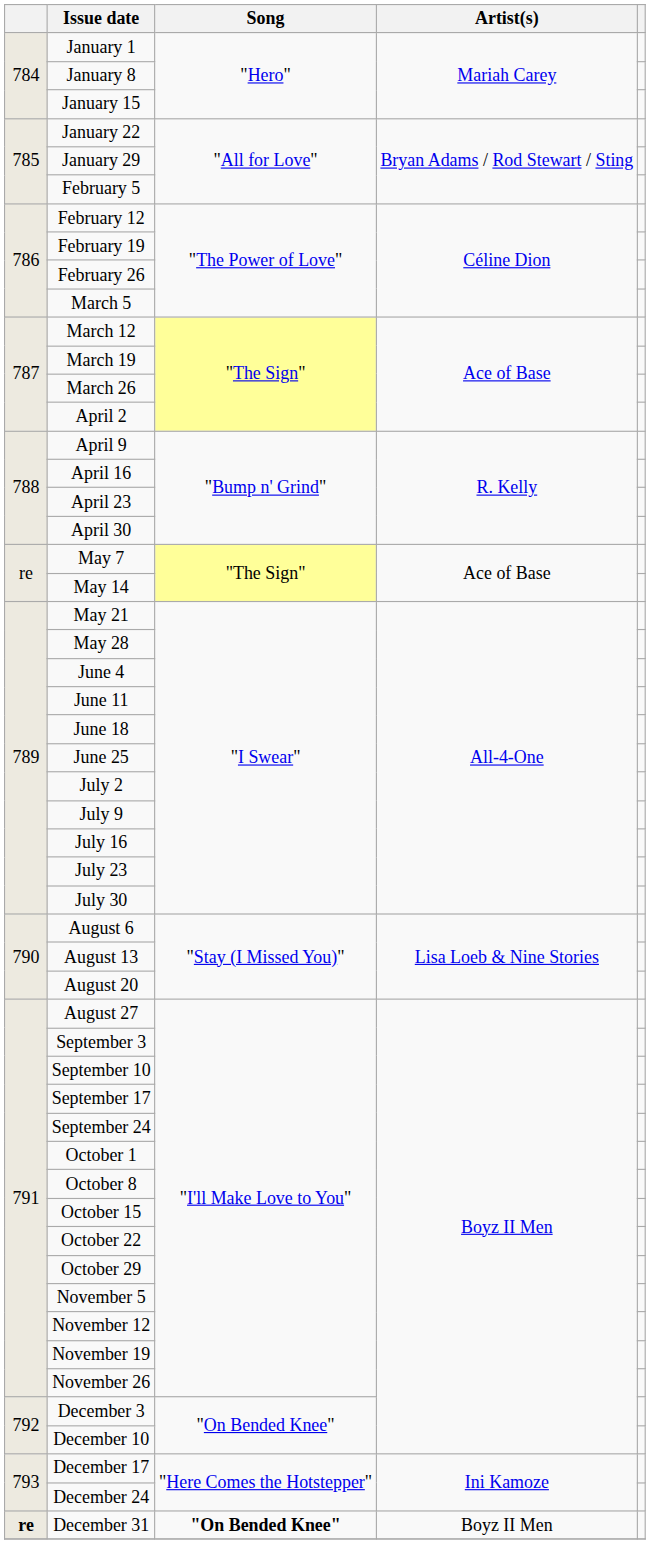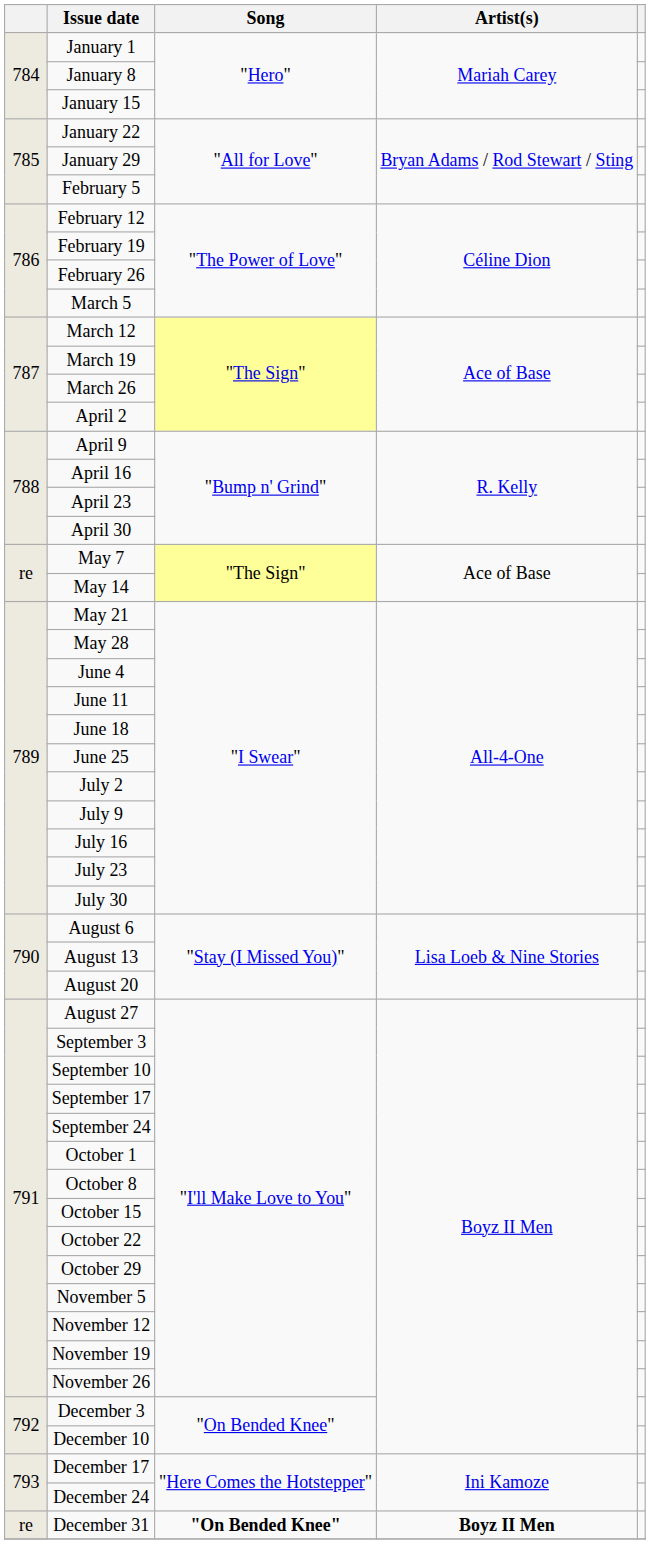December 31 | column 1: bold -> normal
December 31 | Artist(s): normal -> bold
